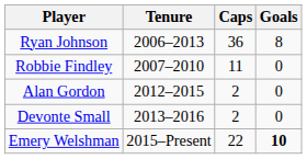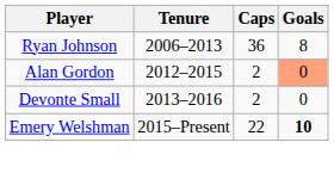- row: Robbie Findley | 2007–2010 | 11 | 0
Alan Gordon | Goals: no background -> lightsalmon background
